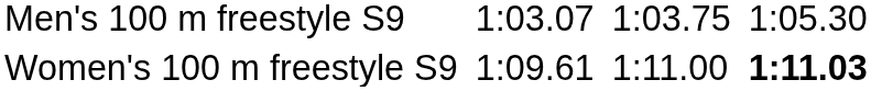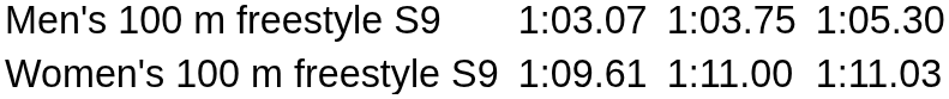Women's 100 m freestyle S9 | column 4: bold -> normal
